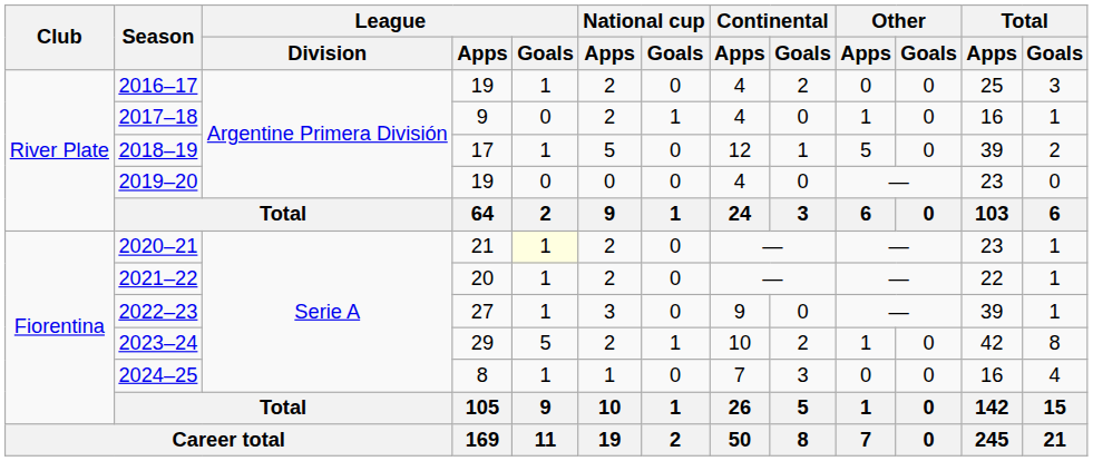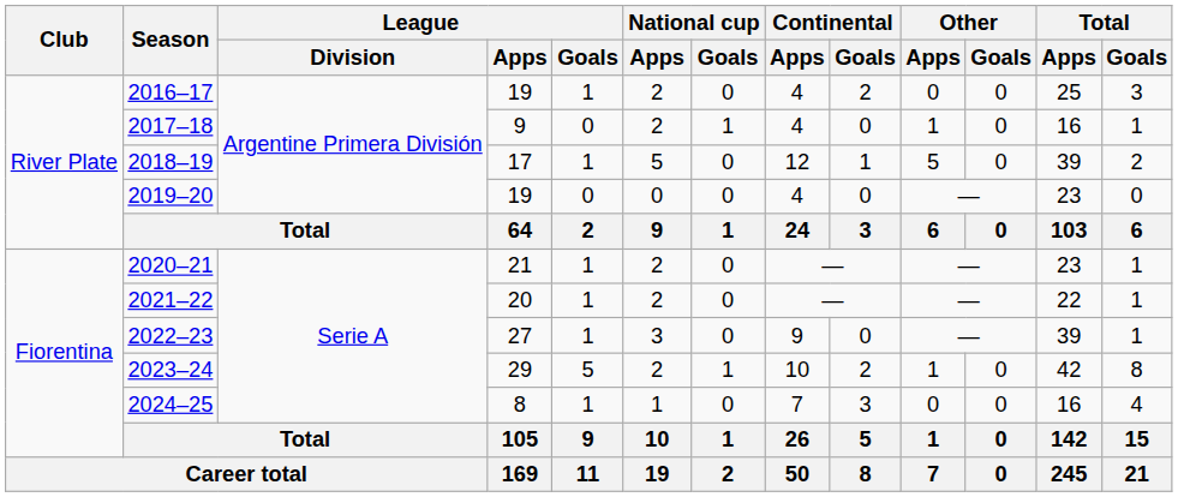2020–21 | League / Goals: lightyellow background -> no background
